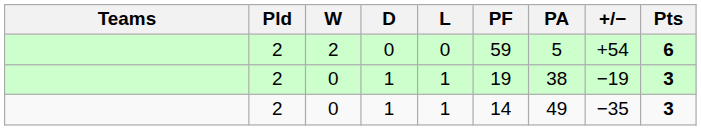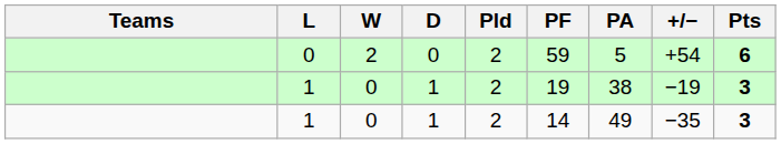columns swapped: Pld <-> L
